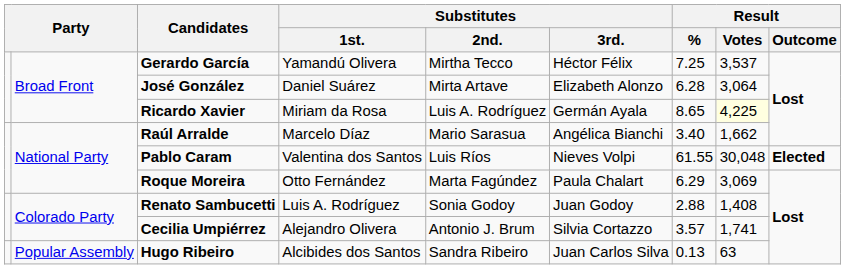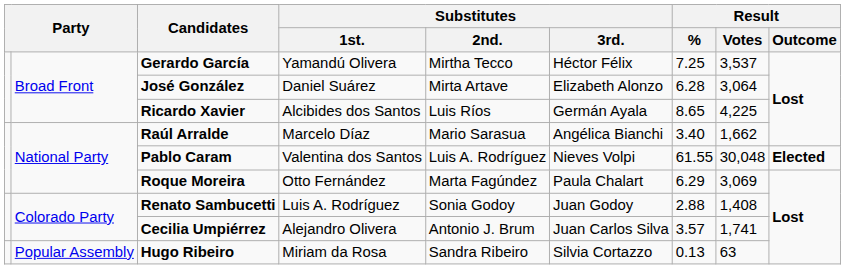Ricardo Xavier | Substitutes / 1st.: Miriam da Rosa -> Alcibides dos Santos
Ricardo Xavier | Substitutes / 2nd.: Luis A. Rodríguez -> Luis Ríos
Ricardo Xavier | Result / Votes: lightyellow background -> no background
Pablo Caram | Substitutes / 2nd.: Luis Ríos -> Luis A. Rodríguez
Cecilia Umpiérrez | Substitutes / 3rd.: Silvia Cortazzo -> Juan Carlos Silva
Hugo Ribeiro | Substitutes / 1st.: Alcibides dos Santos -> Miriam da Rosa
Hugo Ribeiro | Substitutes / 3rd.: Juan Carlos Silva -> Silvia Cortazzo
